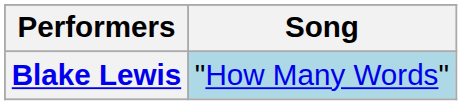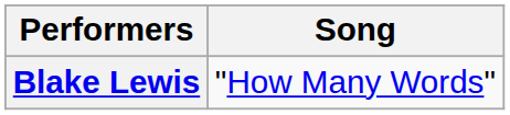Blake Lewis | Song: lightblue background -> no background
